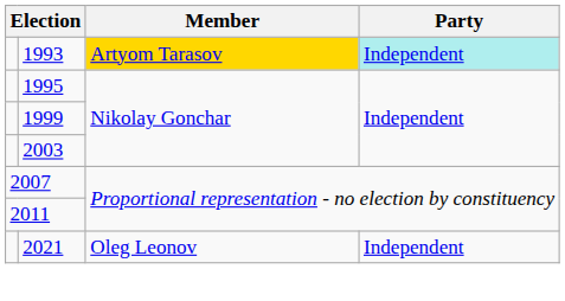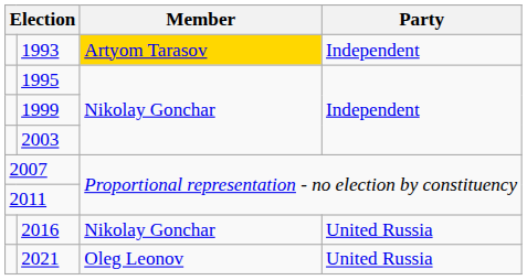1993 | Party: paleturquoise background -> no background
+ row: 2016 | Nikolay Gonchar | United Russia
2021 | Party: Independent -> United Russia
